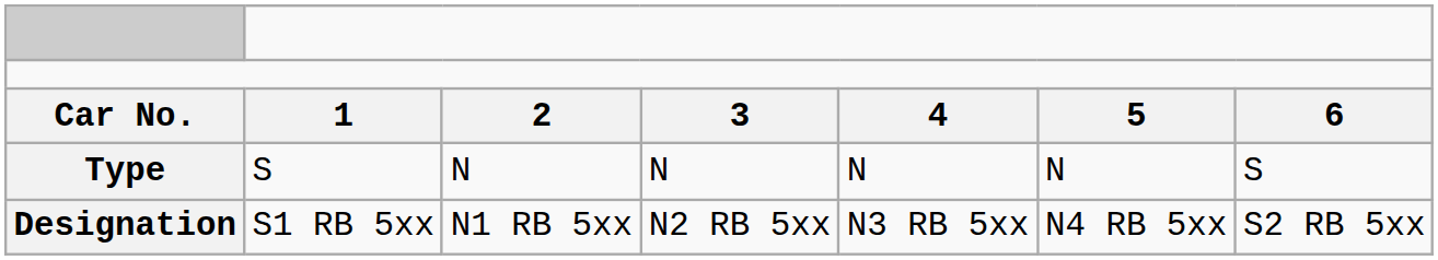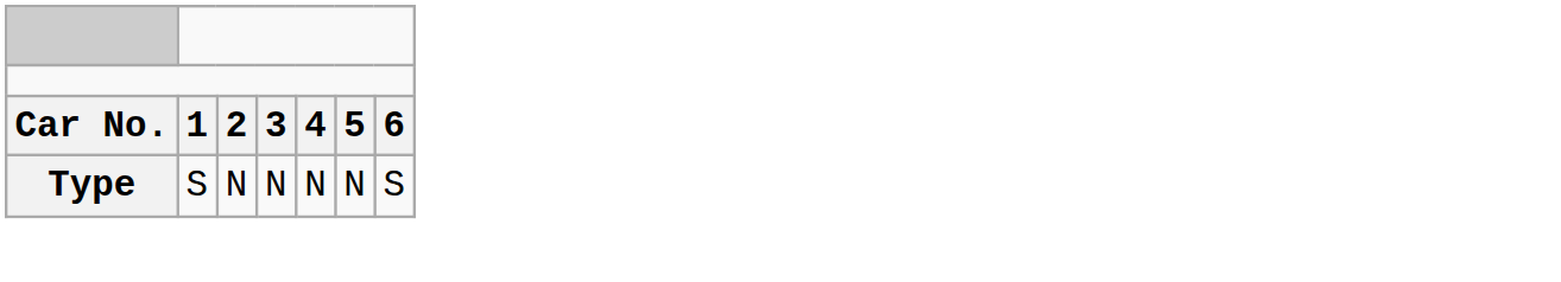- row: Designation | S1 RB 5xx | N1 RB 5xx | N2 RB 5xx | N3 RB 5xx | N4 RB 5xx | S2 RB 5xx
